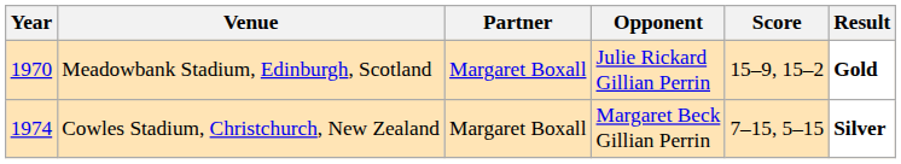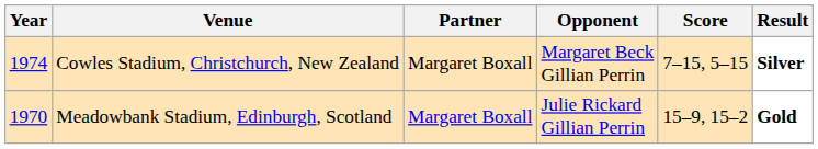rows swapped: Meadowbank Stadium, Edinburgh, Scotland <-> Cowles Stadium, Christchurch, New Zealand
